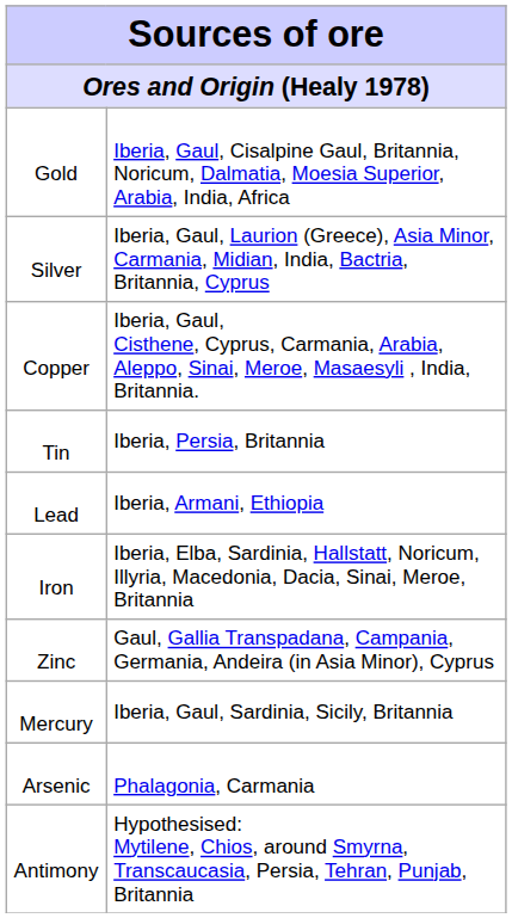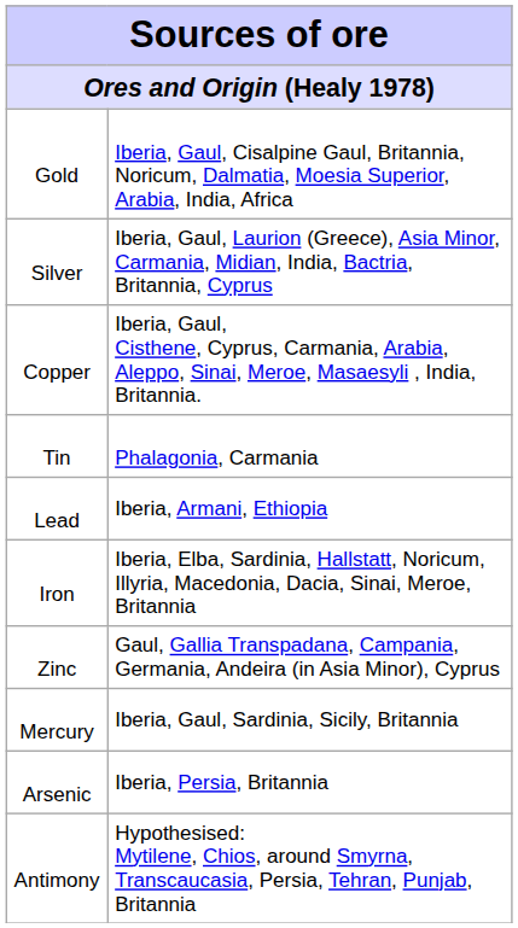Tin | column 2: Iberia, Persia, Britannia -> Phalagonia, Carmania
Arsenic | column 2: Phalagonia, Carmania -> Iberia, Persia, Britannia
